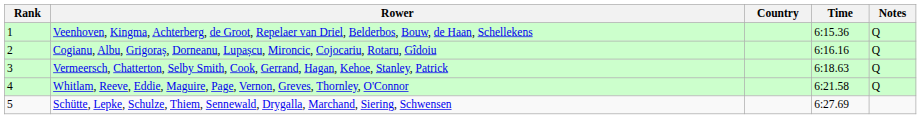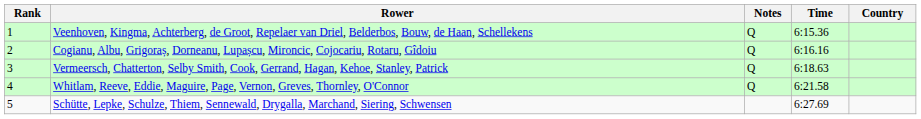columns swapped: Country <-> Notes
